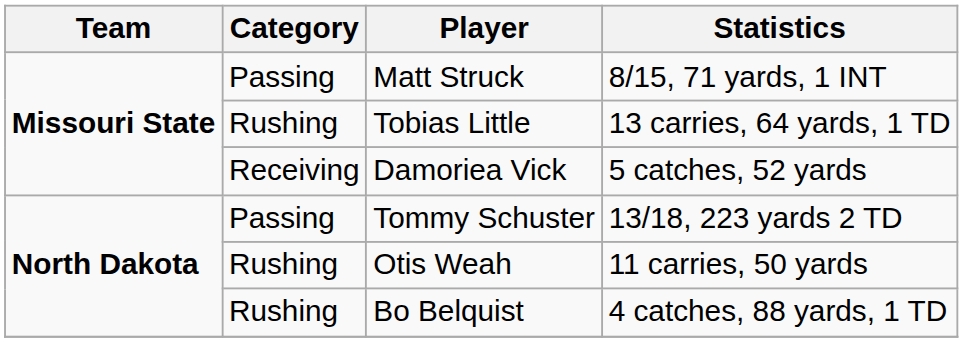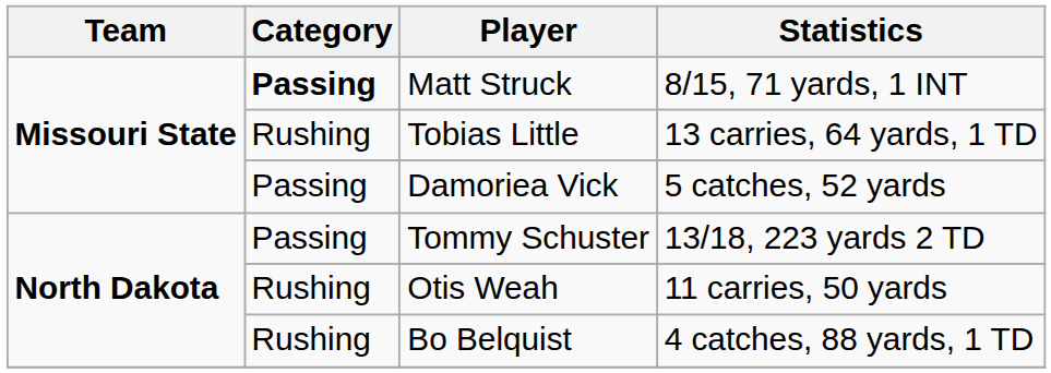Matt Struck | Category: normal -> bold
Damoriea Vick | Category: Receiving -> Passing
